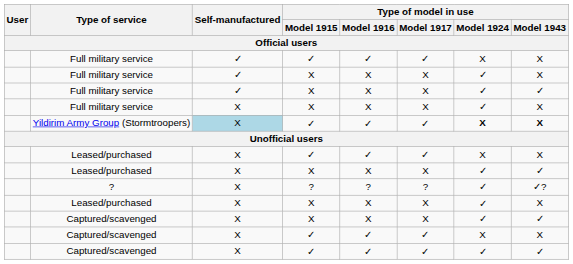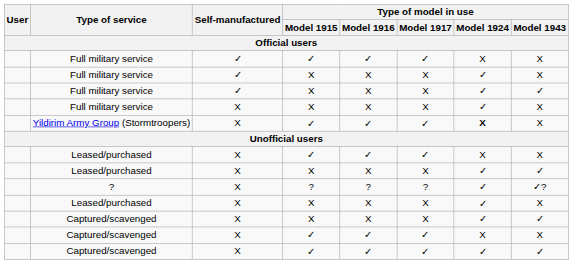Yildirim Army Group (Stormtroopers) | Self-manufactured / Official users: lightblue background -> no background
Yildirim Army Group (Stormtroopers) | Type of model in use / Model 1943 / Official users: bold -> normal
